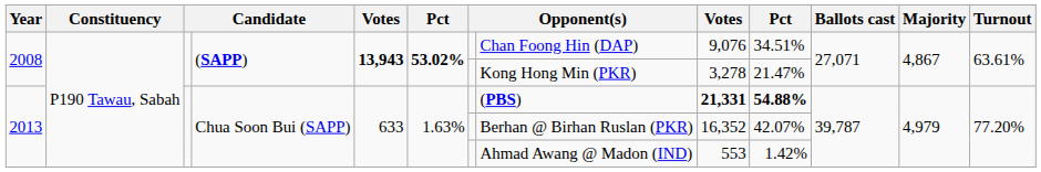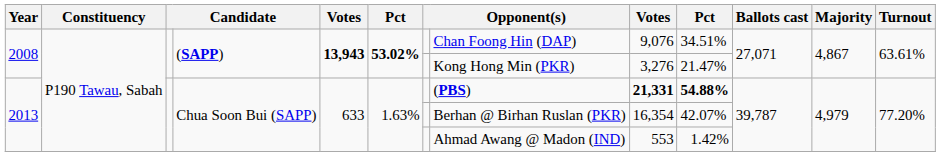row 3 | column 9: 3,278 -> 3,276
row 5 | column 9: 16,352 -> 16,354
